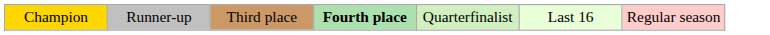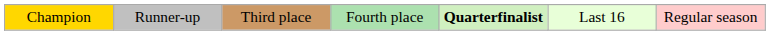Champion | column 4: bold -> normal
Champion | column 5: normal -> bold
